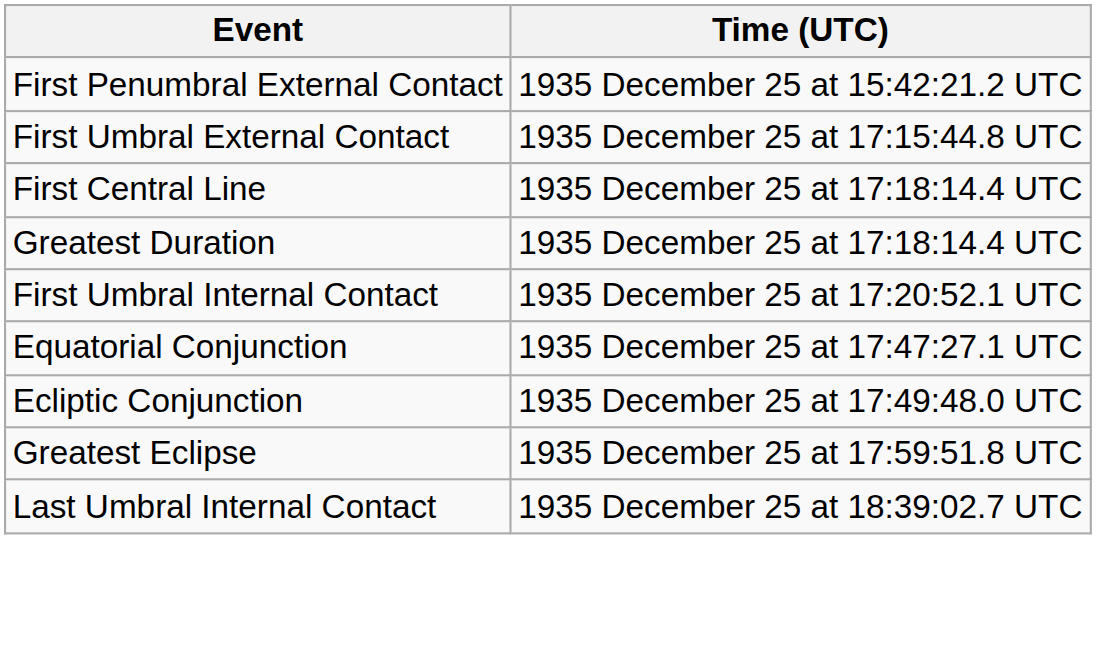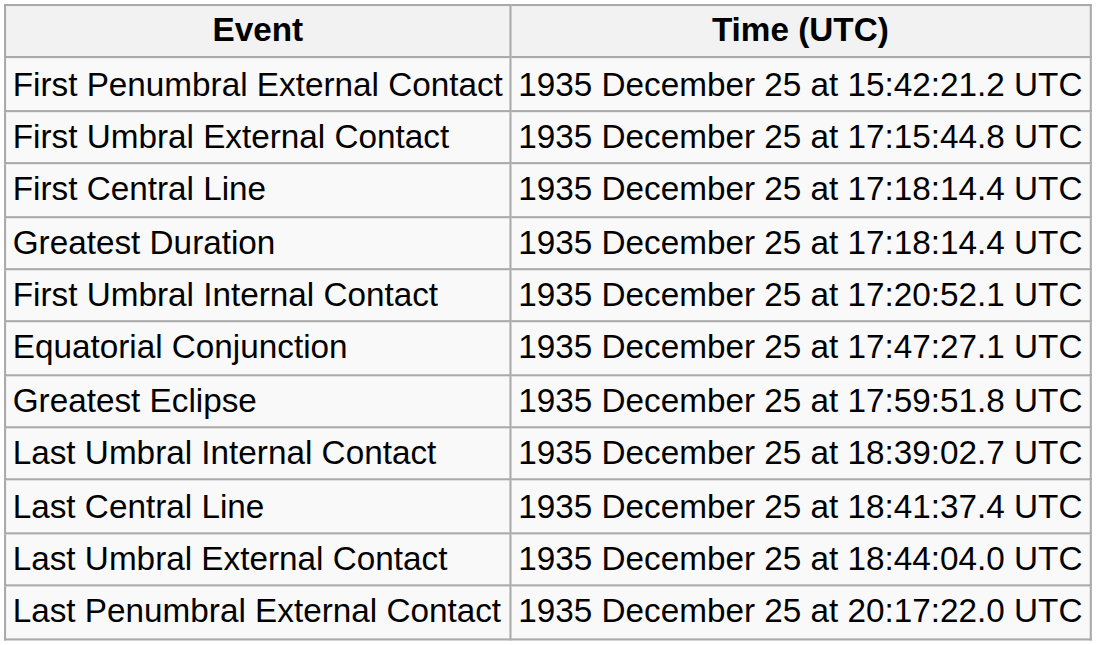- row: Ecliptic Conjunction | 1935 December 25 at 17:49:48.0 UTC
+ row: Last Central Line | 1935 December 25 at 18:41:37.4 UTC
+ row: Last Umbral External Contact | 1935 December 25 at 18:44:04.0 UTC
+ row: Last Penumbral External Contact | 1935 December 25 at 20:17:22.0 UTC
